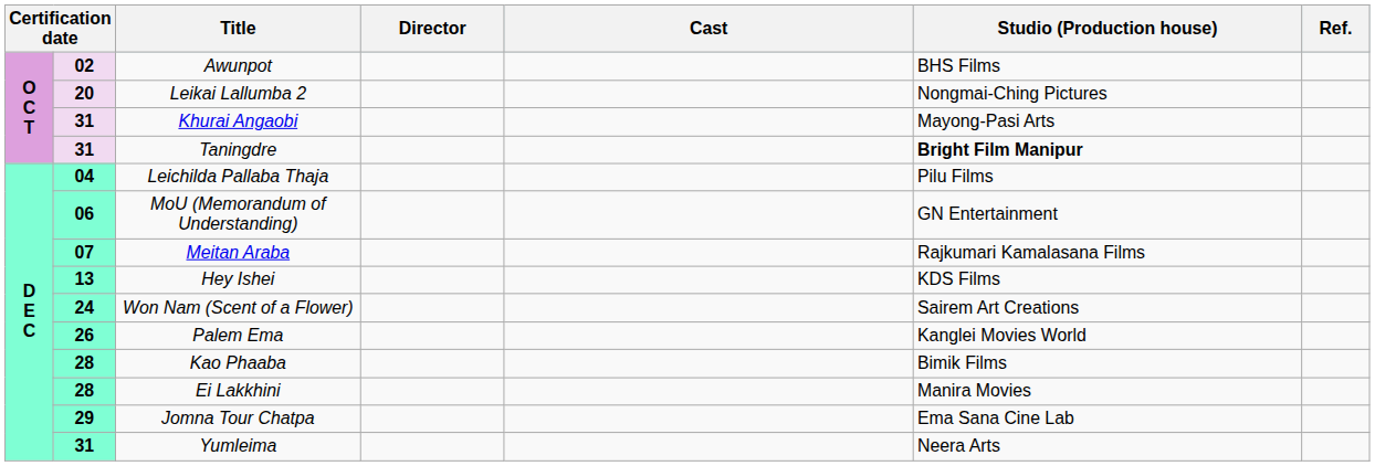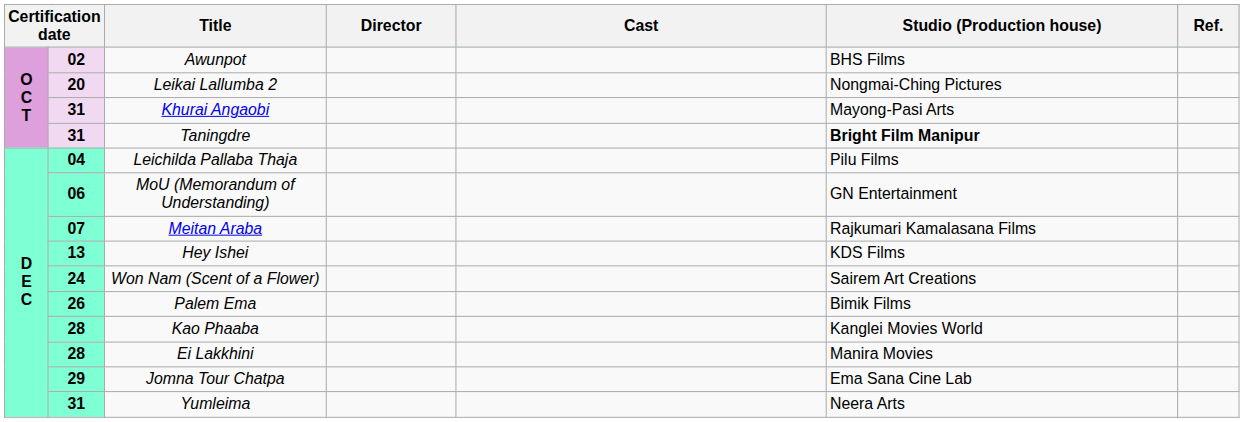Palem Ema | Studio (Production house): Kanglei Movies World -> Bimik Films
Kao Phaaba | Studio (Production house): Bimik Films -> Kanglei Movies World
